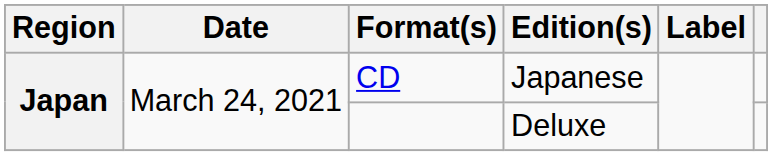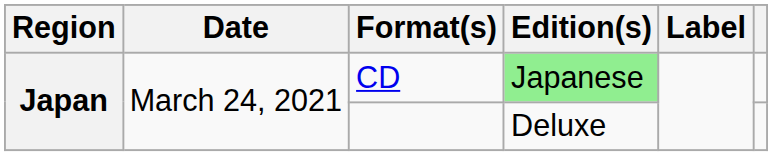CD | Edition(s): no background -> lightgreen background
